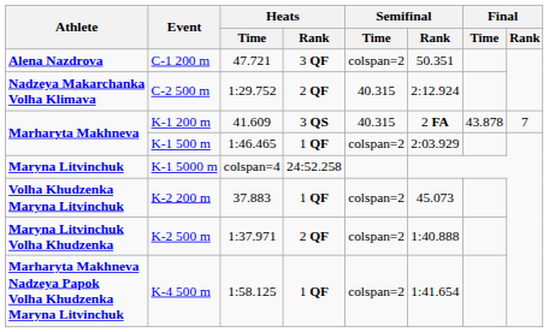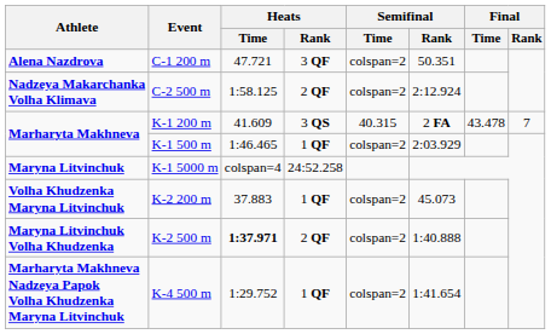C-2 500 m | Heats / Time: 1:29.752 -> 1:58.125
C-2 500 m | Semifinal / Time: 40.315 -> colspan=2
K-1 200 m | Final / Time: 43.878 -> 43.478
K-2 500 m | Heats / Time: normal -> bold
K-4 500 m | Heats / Time: 1:58.125 -> 1:29.752
